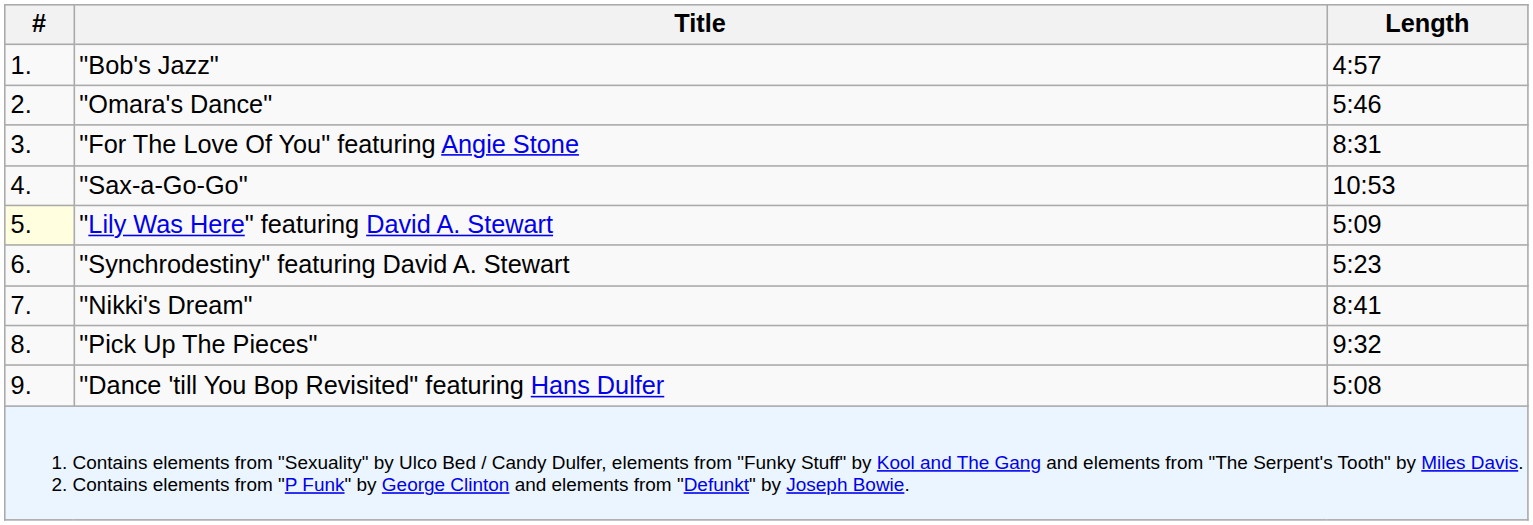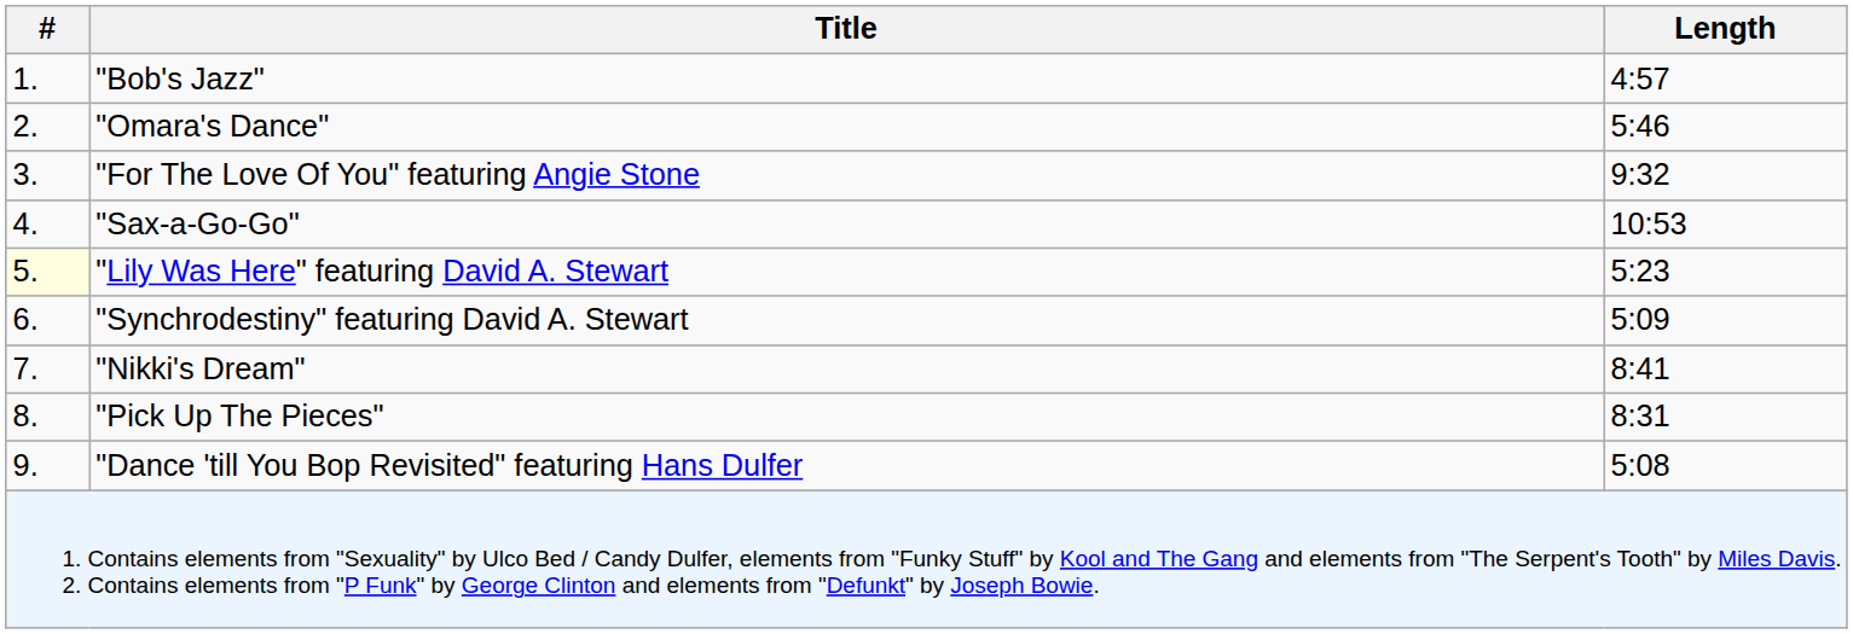"For The Love Of You" featuring Angie Stone | Length: 8:31 -> 9:32
"Lily Was Here" featuring David A. Stewart | Length: 5:09 -> 5:23
"Synchrodestiny" featuring David A. Stewart | Length: 5:23 -> 5:09
"Pick Up The Pieces" | Length: 9:32 -> 8:31
